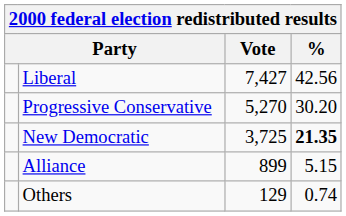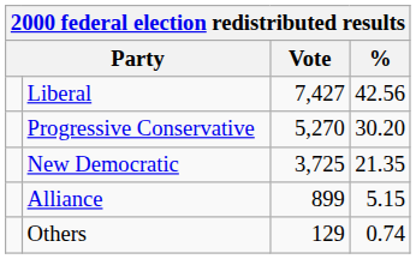New Democratic | %: bold -> normal
